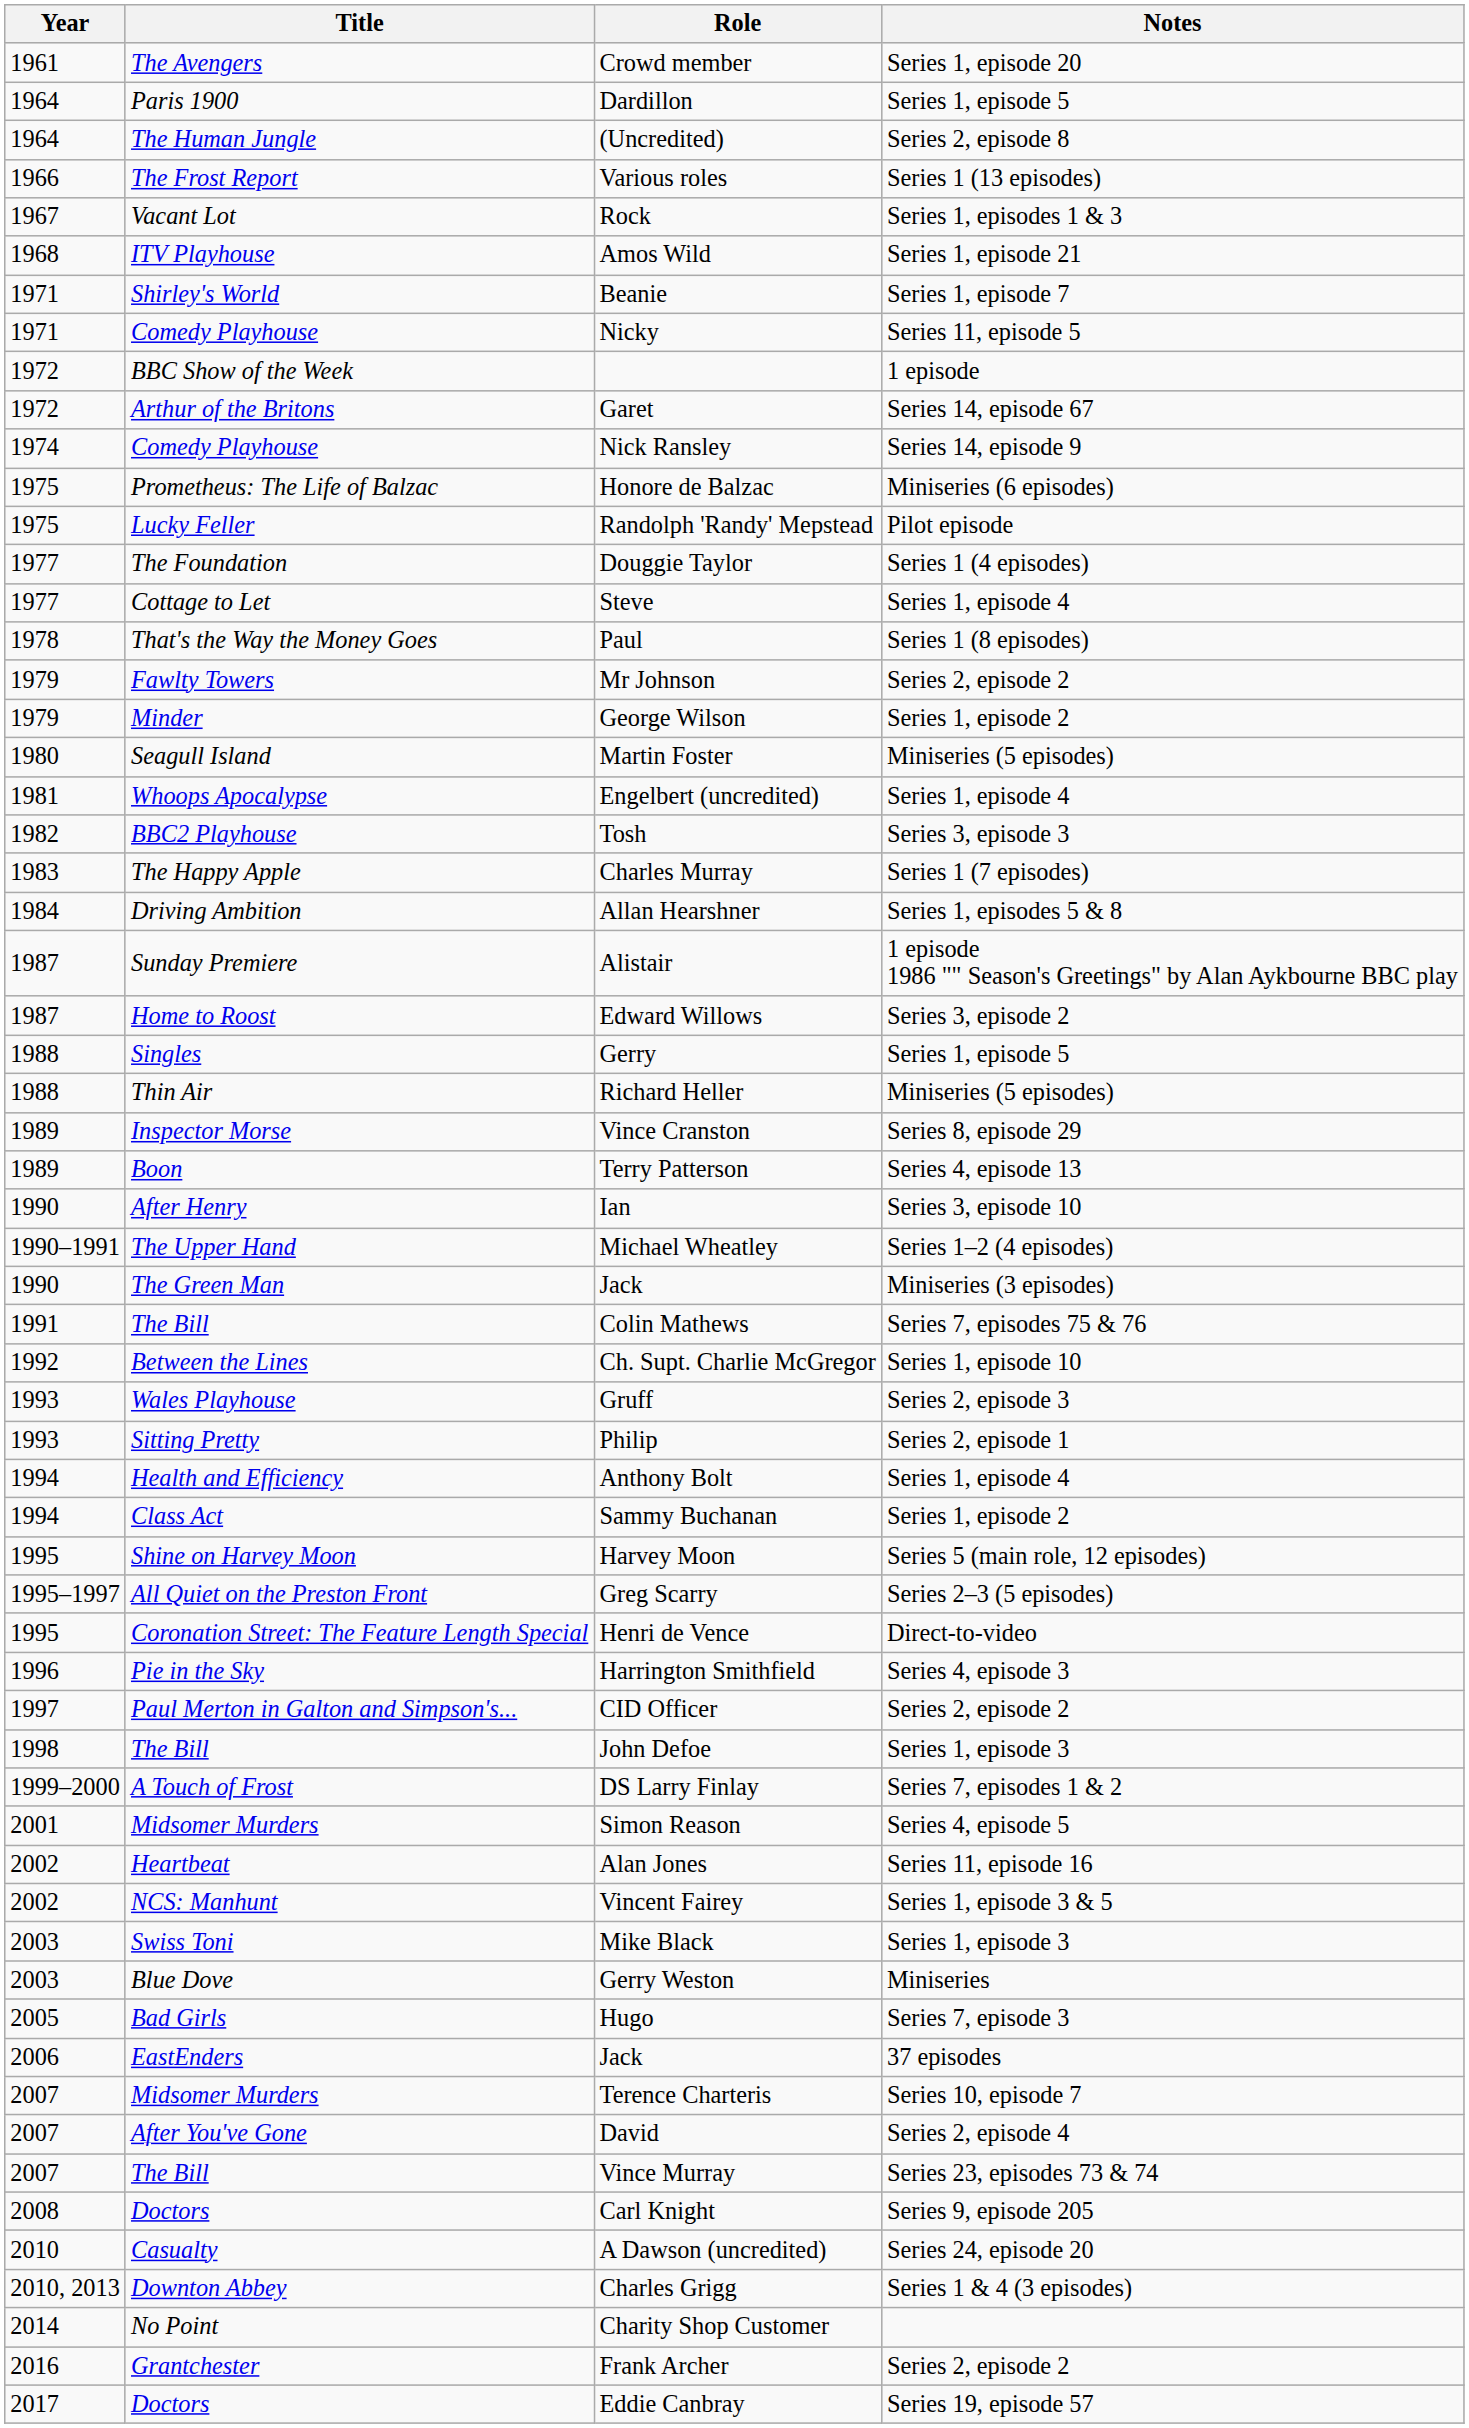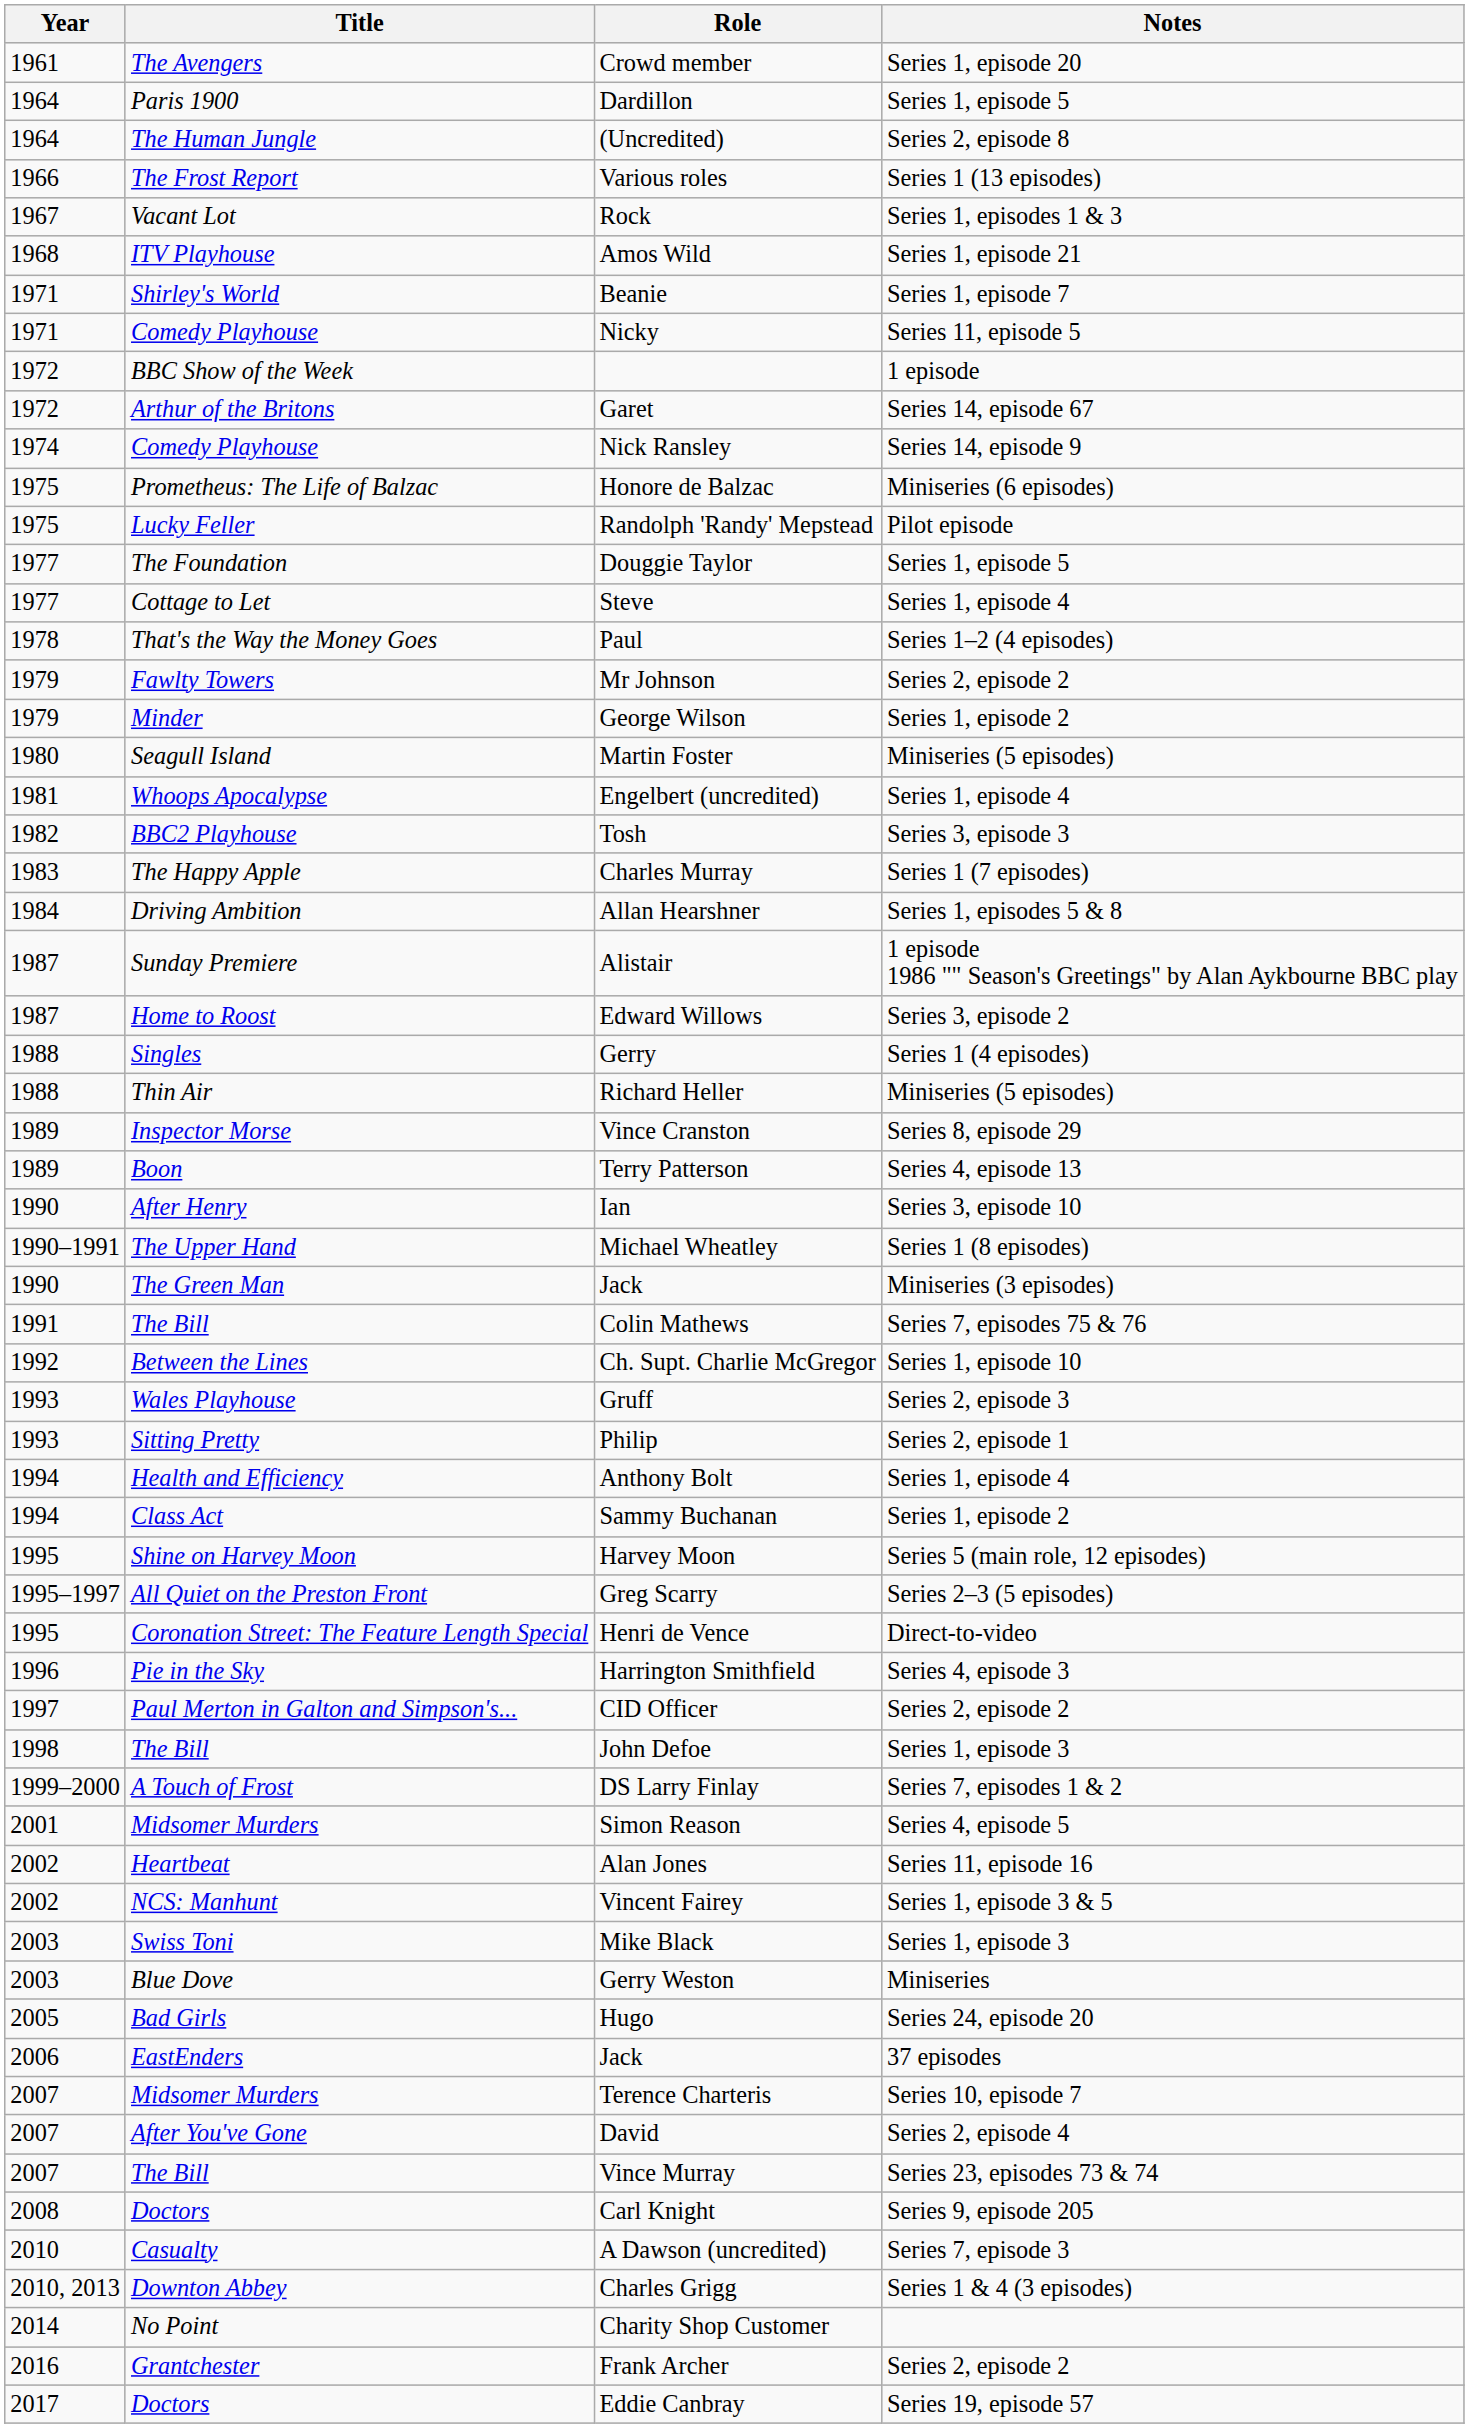Douggie Taylor | Notes: Series 1 (4 episodes) -> Series 1, episode 5
Paul | Notes: Series 1 (8 episodes) -> Series 1–2 (4 episodes)
Gerry | Notes: Series 1, episode 5 -> Series 1 (4 episodes)
Michael Wheatley | Notes: Series 1–2 (4 episodes) -> Series 1 (8 episodes)
Hugo | Notes: Series 7, episode 3 -> Series 24, episode 20
A Dawson (uncredited) | Notes: Series 24, episode 20 -> Series 7, episode 3
